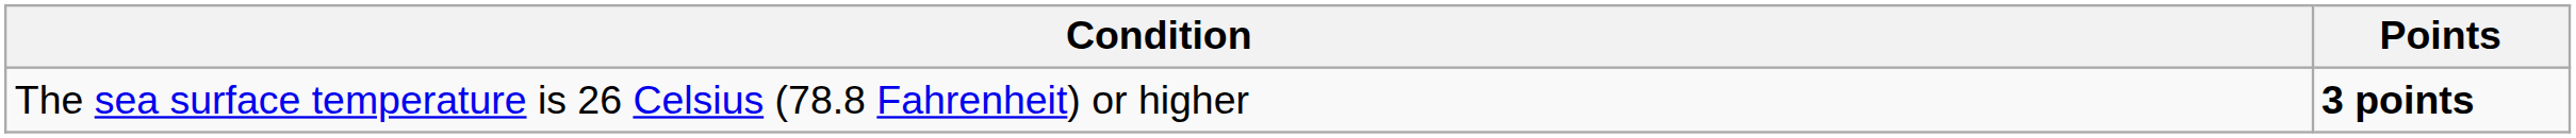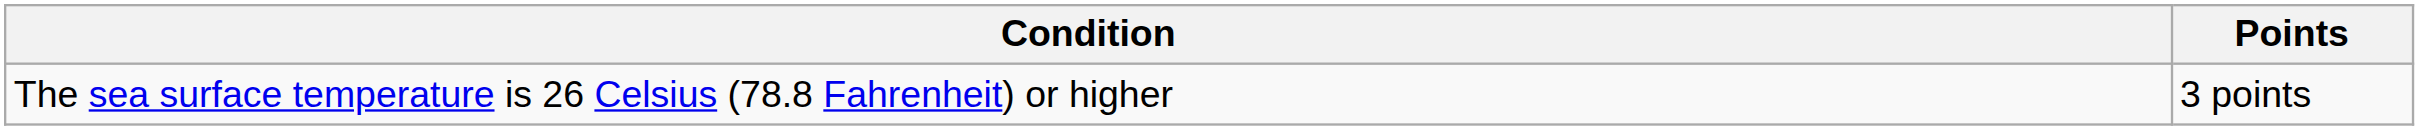row 2 | Points: bold -> normal
